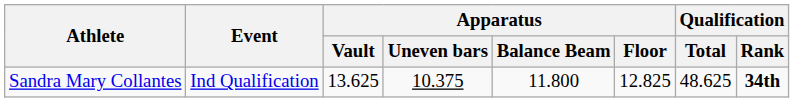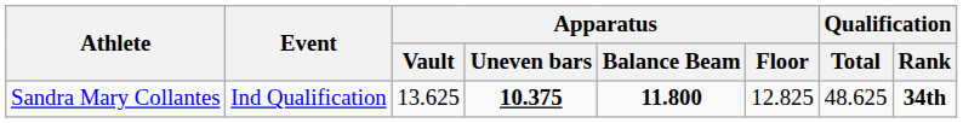Sandra Mary Collantes | Apparatus / Uneven bars: normal -> bold
Sandra Mary Collantes | Apparatus / Balance Beam: normal -> bold
